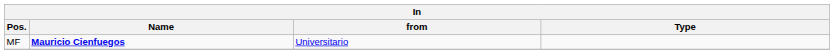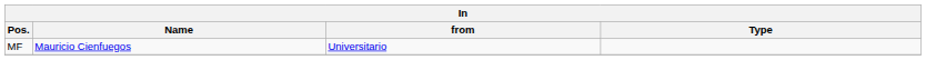MF | Name: bold -> normal
